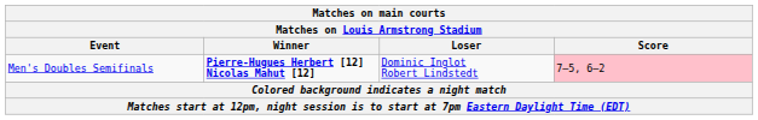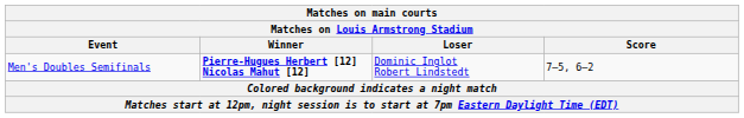Men's Doubles Semifinals | Score: pink background -> no background
